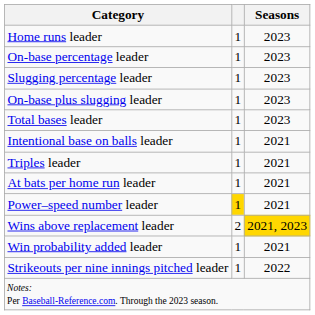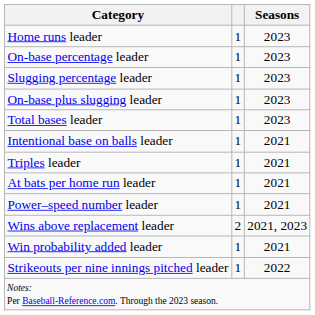Power–speed number leader | column 2: gold background -> no background
Wins above replacement leader | Seasons: gold background -> no background
